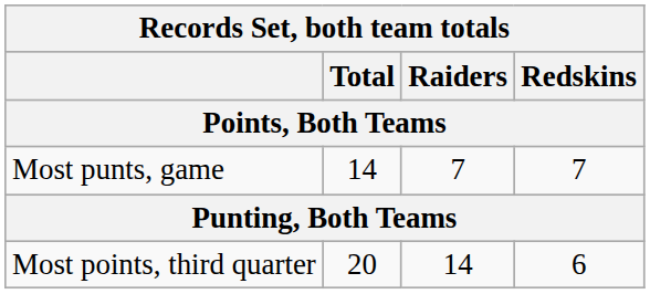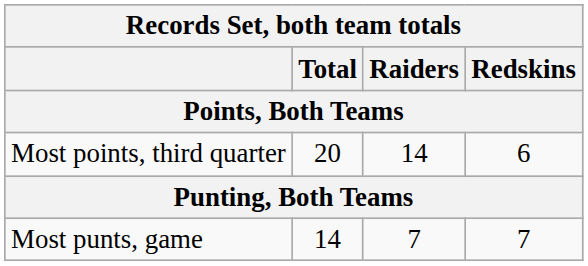rows swapped: Most points, third quarter <-> Most punts, game
